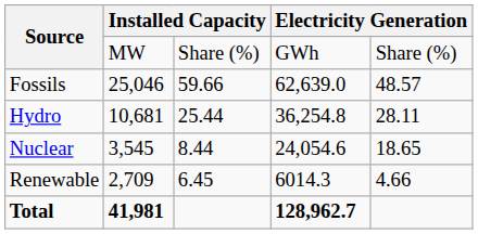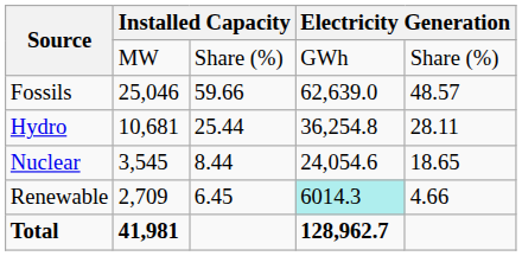Renewable | column 4: no background -> paleturquoise background
